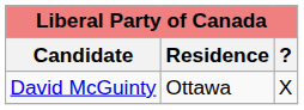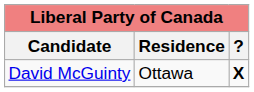David McGuinty | ?: normal -> bold
